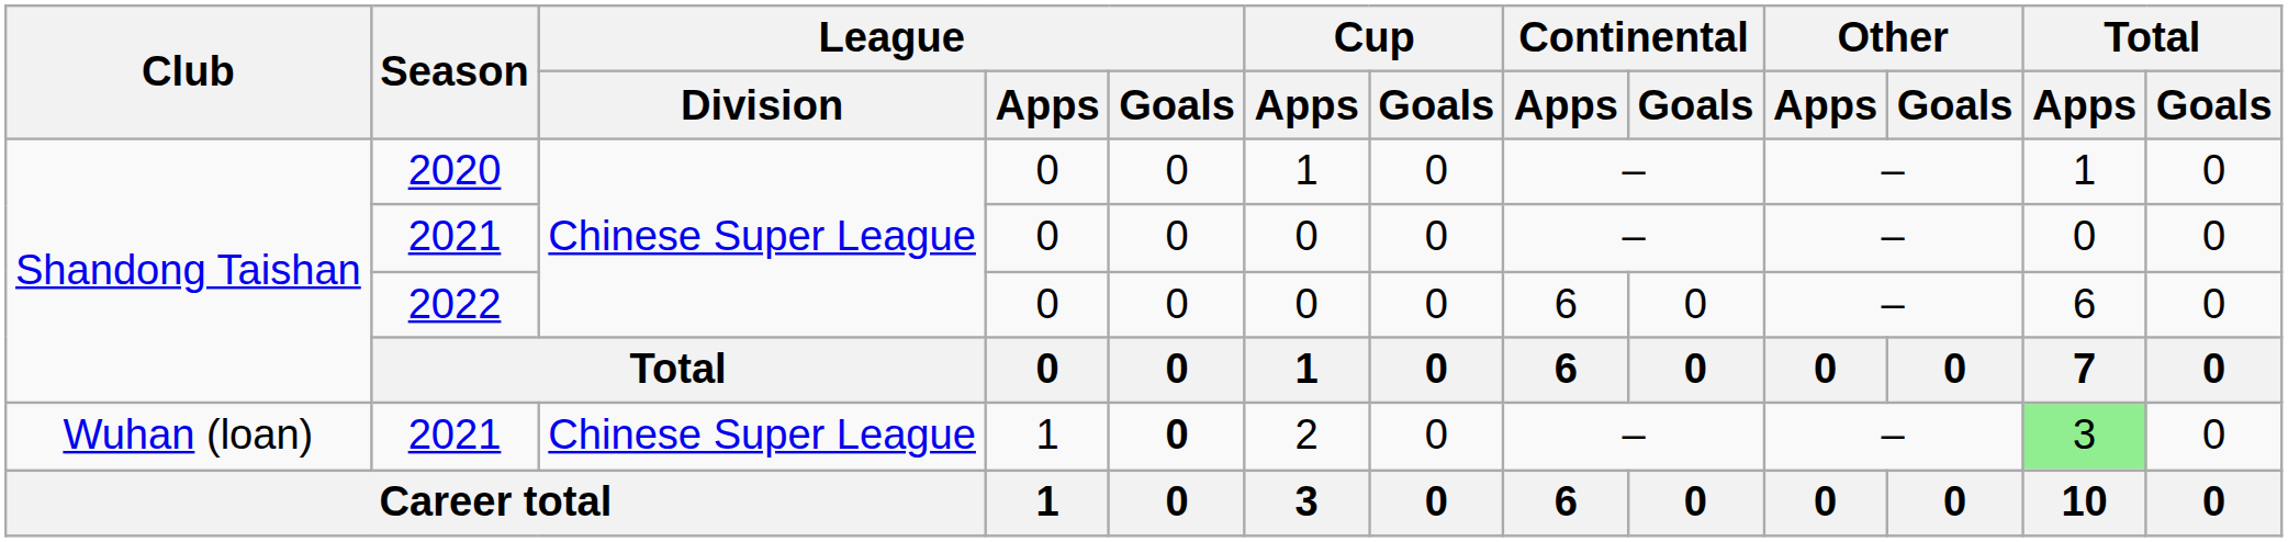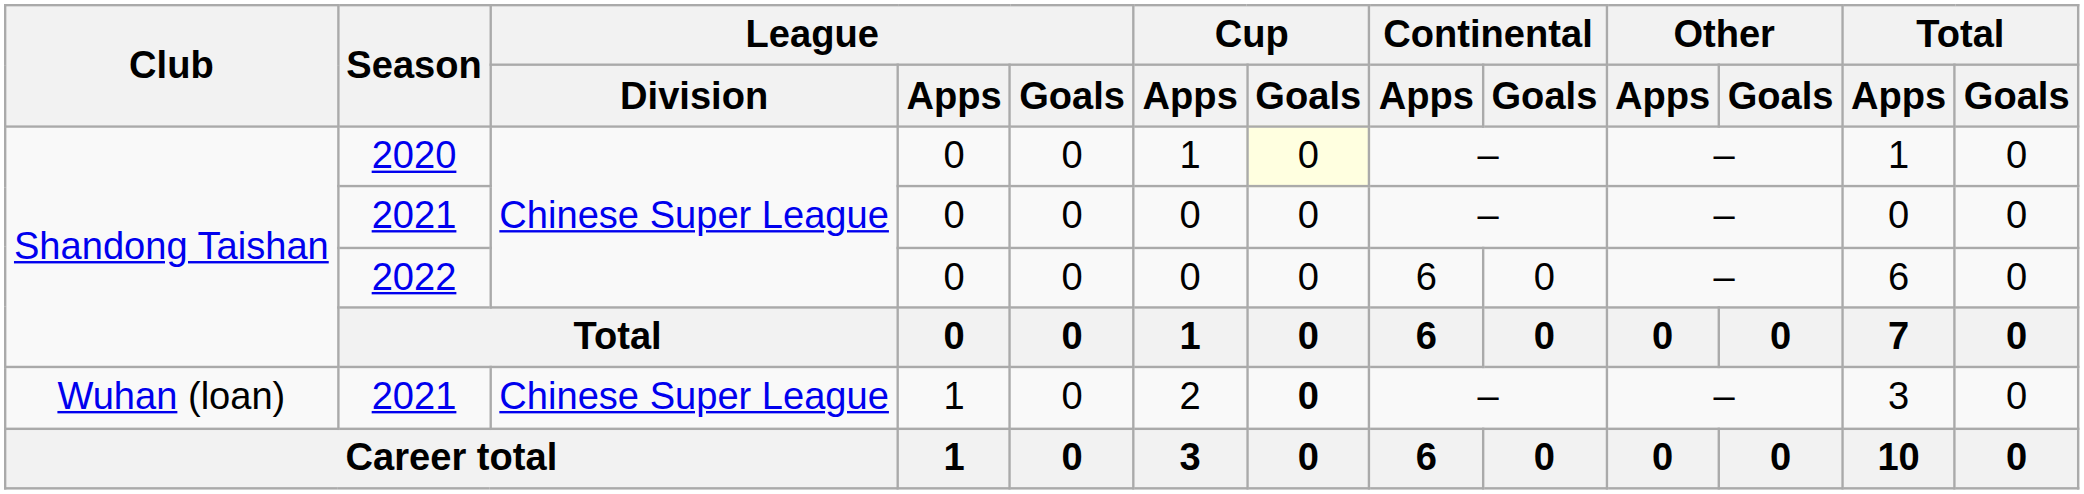2020 | Cup / Goals: no background -> lightyellow background
Wuhan (loan) / 2021 | League / Goals: bold -> normal
Wuhan (loan) / 2021 | Cup / Goals: normal -> bold
Wuhan (loan) / 2021 | Total / Apps: lightgreen background -> no background
